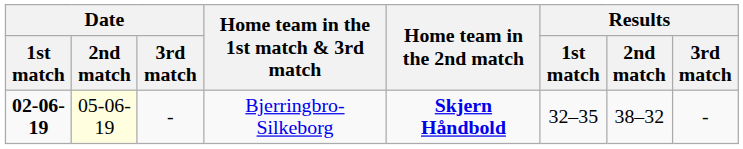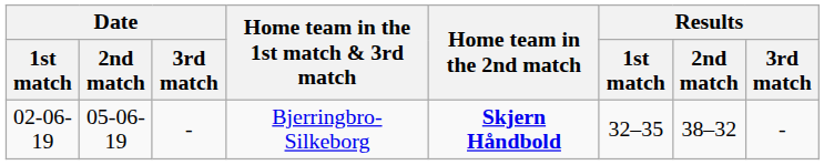Bjerringbro-Silkeborg | Date / 1st match: bold -> normal
Bjerringbro-Silkeborg | Date / 2nd match: lightyellow background -> no background
